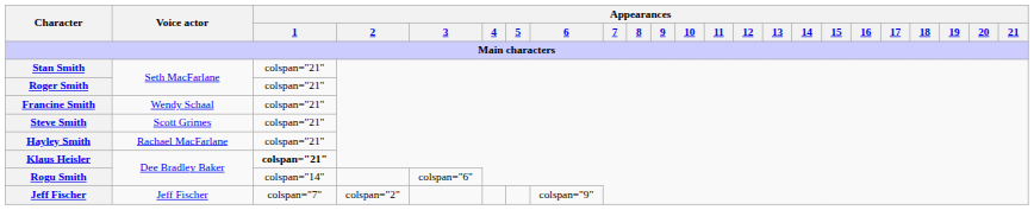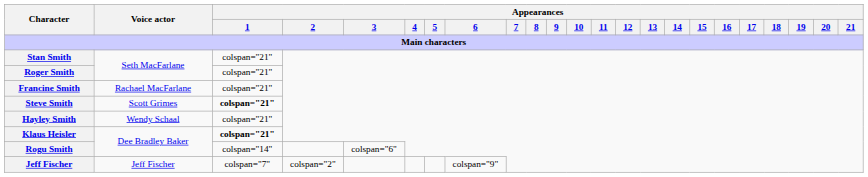Francine Smith | Voice actor: Wendy Schaal -> Rachael MacFarlane
Steve Smith | Appearances / 1: normal -> bold
Hayley Smith | Voice actor: Rachael MacFarlane -> Wendy Schaal
